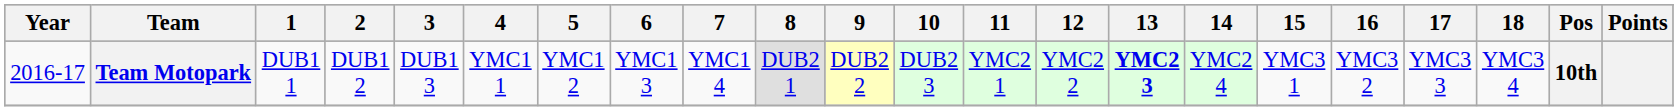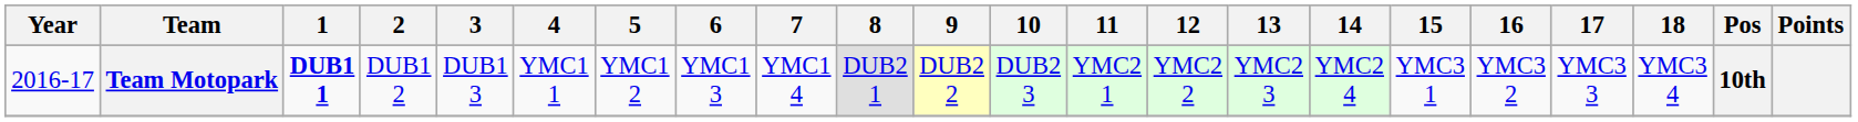Team Motopark | 1: normal -> bold
Team Motopark | 13: bold -> normal
